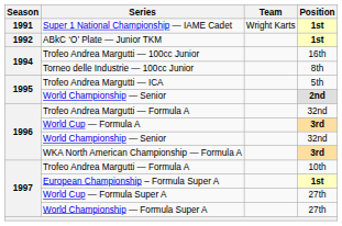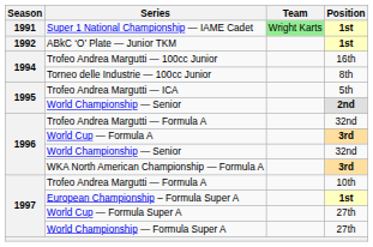Super 1 National Championship — IAME Cadet | Team: no background -> lightgreen background
